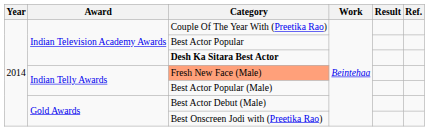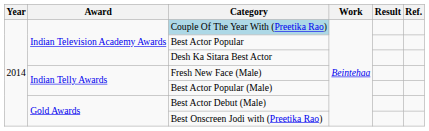Couple Of The Year With (Preetika Rao) | Category: no background -> lightblue background
Desh Ka Sitara Best Actor | Category: bold -> normal
Fresh New Face (Male) | Category: lightsalmon background -> no background
